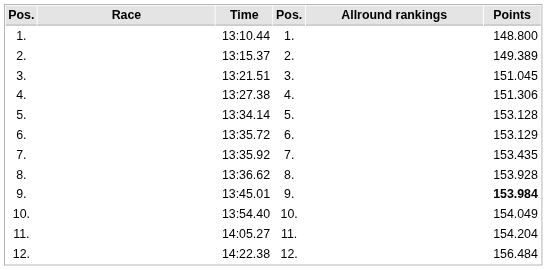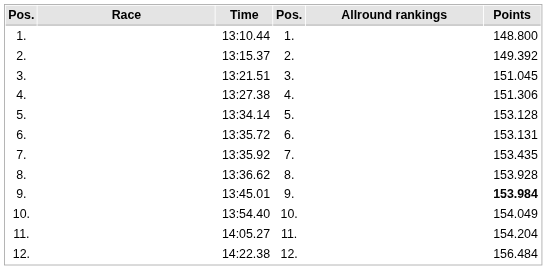row 3 | Points: 149.389 -> 149.392
row 7 | Points: 153.129 -> 153.131
